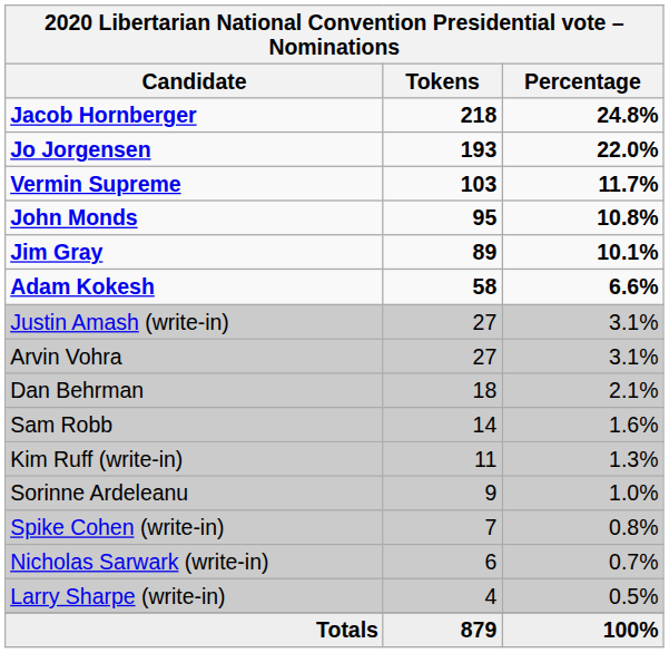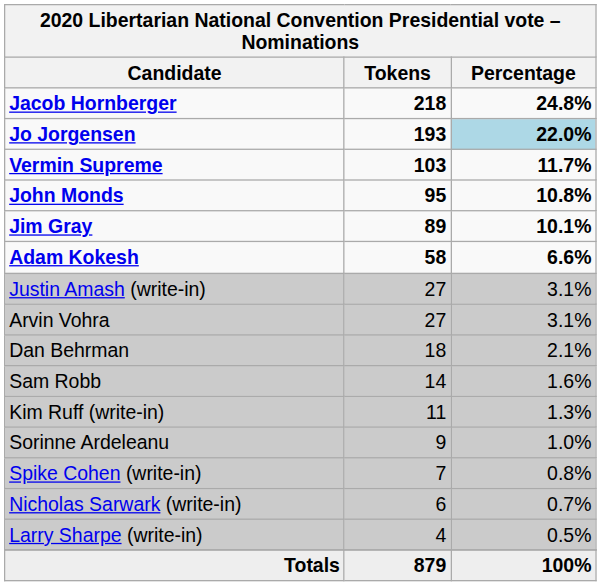Jo Jorgensen | Percentage: no background -> lightblue background
